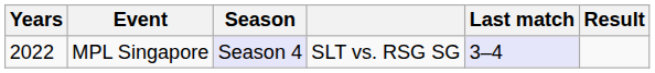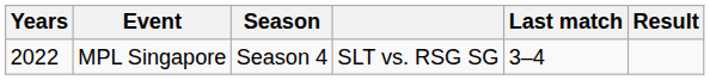MPL Singapore | Season: lavender background -> no background
MPL Singapore | Last match: lavender background -> no background
